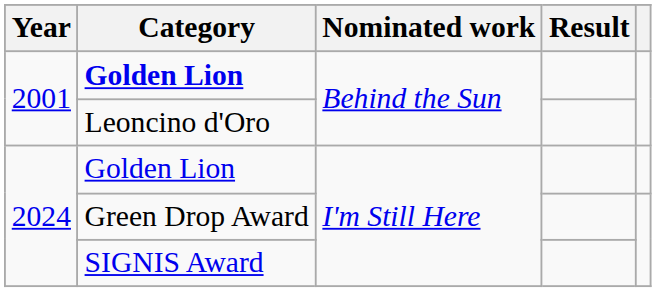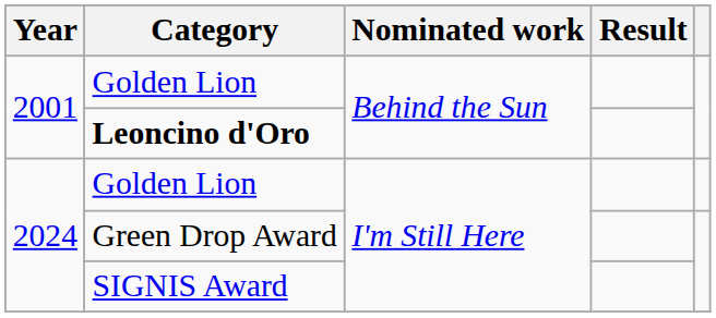2001 / Golden Lion | Category: bold -> normal
Leoncino d'Oro | Category: normal -> bold
